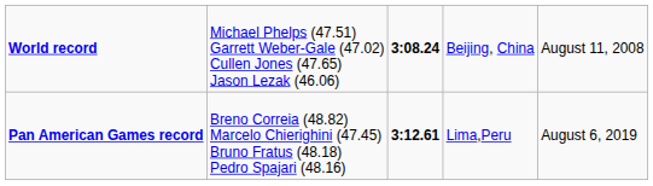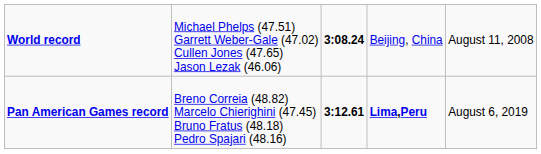Pan American Games record | column 4: normal -> bold
